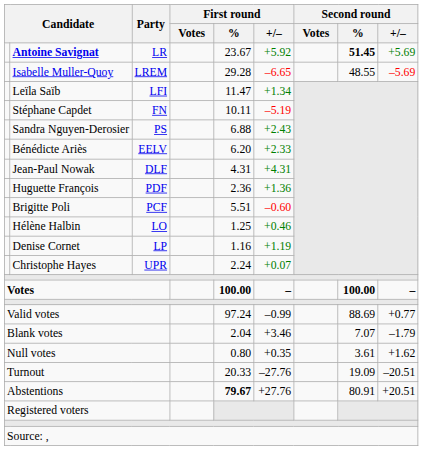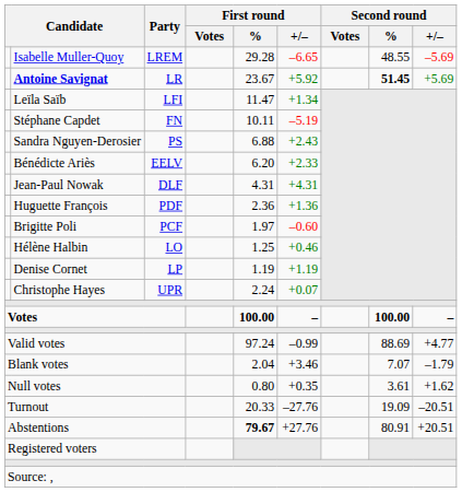rows swapped: Isabelle Muller-Quoy <-> Antoine Savignat
Brigitte Poli | First round / %: 5.51 -> 1.97
Denise Cornet | First round / %: 1.16 -> 1.19
Valid votes | Second round / +/–: +0.77 -> +4.77
